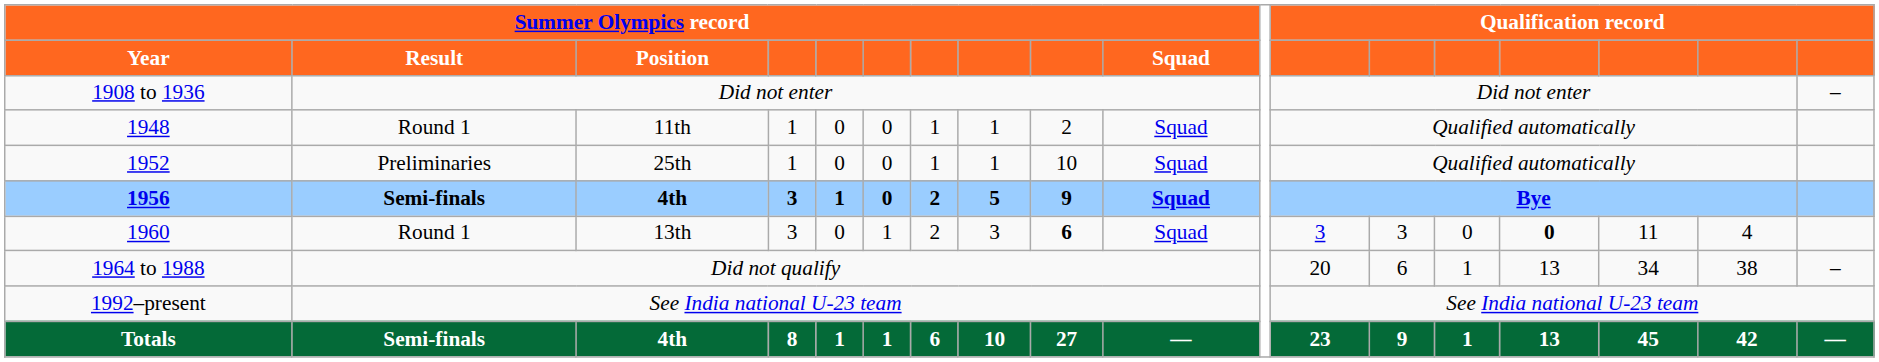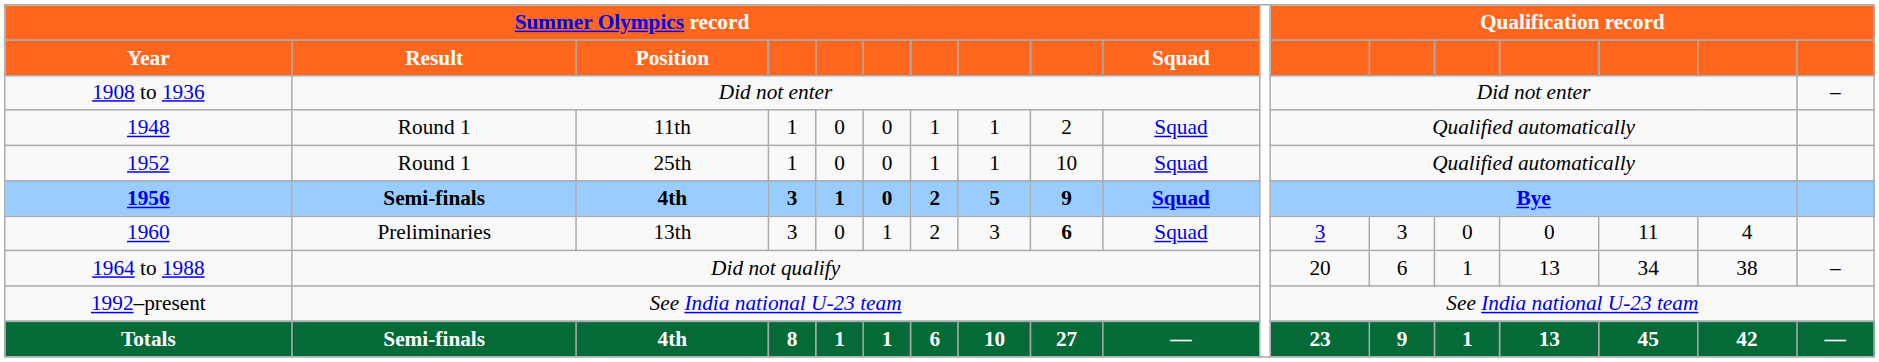25th | Summer Olympics record / Result: Preliminaries -> Round 1
13th | Summer Olympics record / Result: Round 1 -> Preliminaries
13th | column 15: bold -> normal
